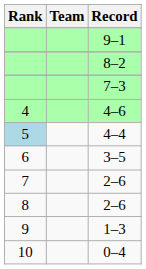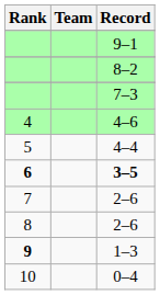4–4 | Rank: lightblue background -> no background
3–5 | Rank: normal -> bold
3–5 | Record: normal -> bold
1–3 | Rank: normal -> bold
